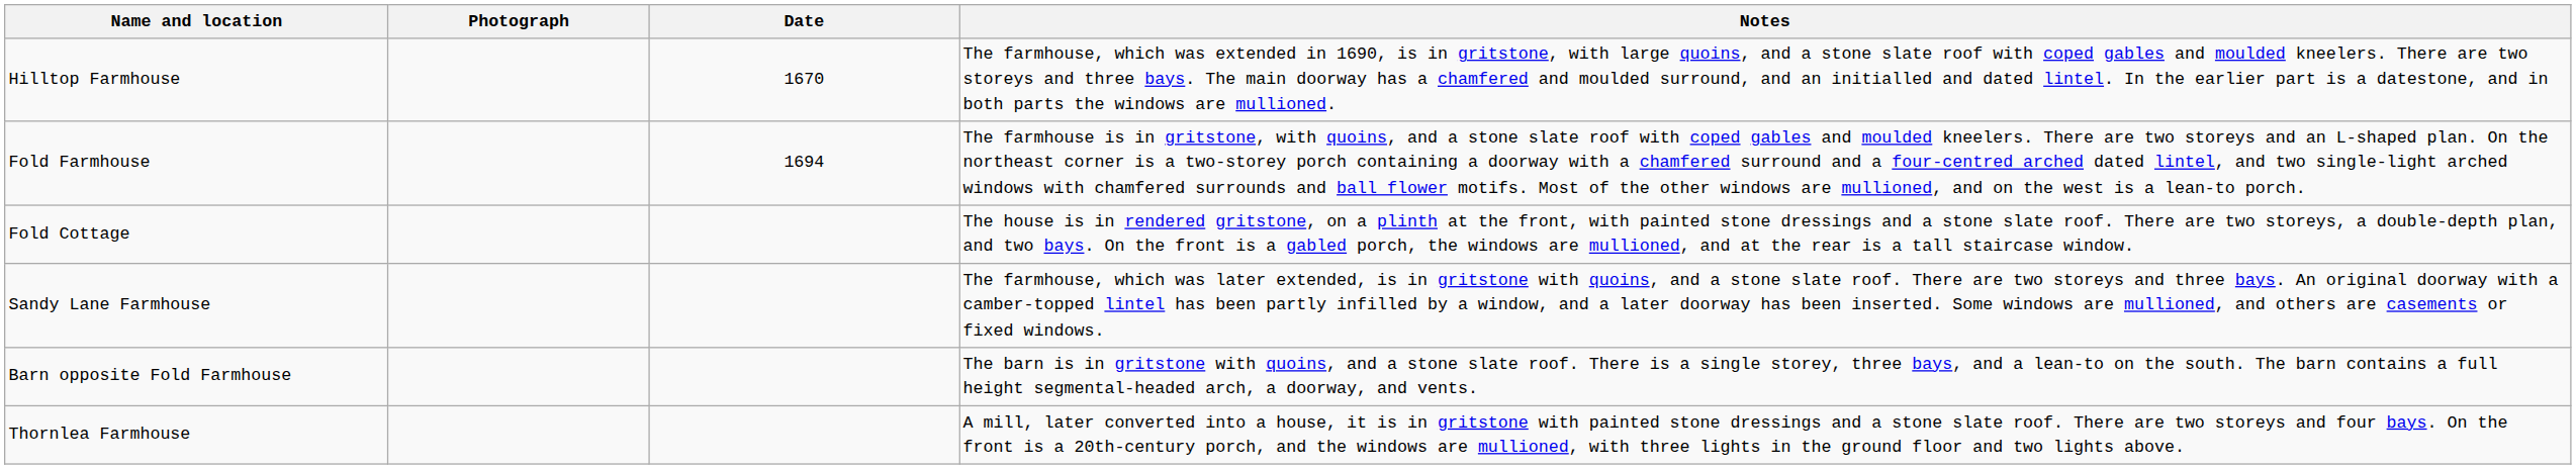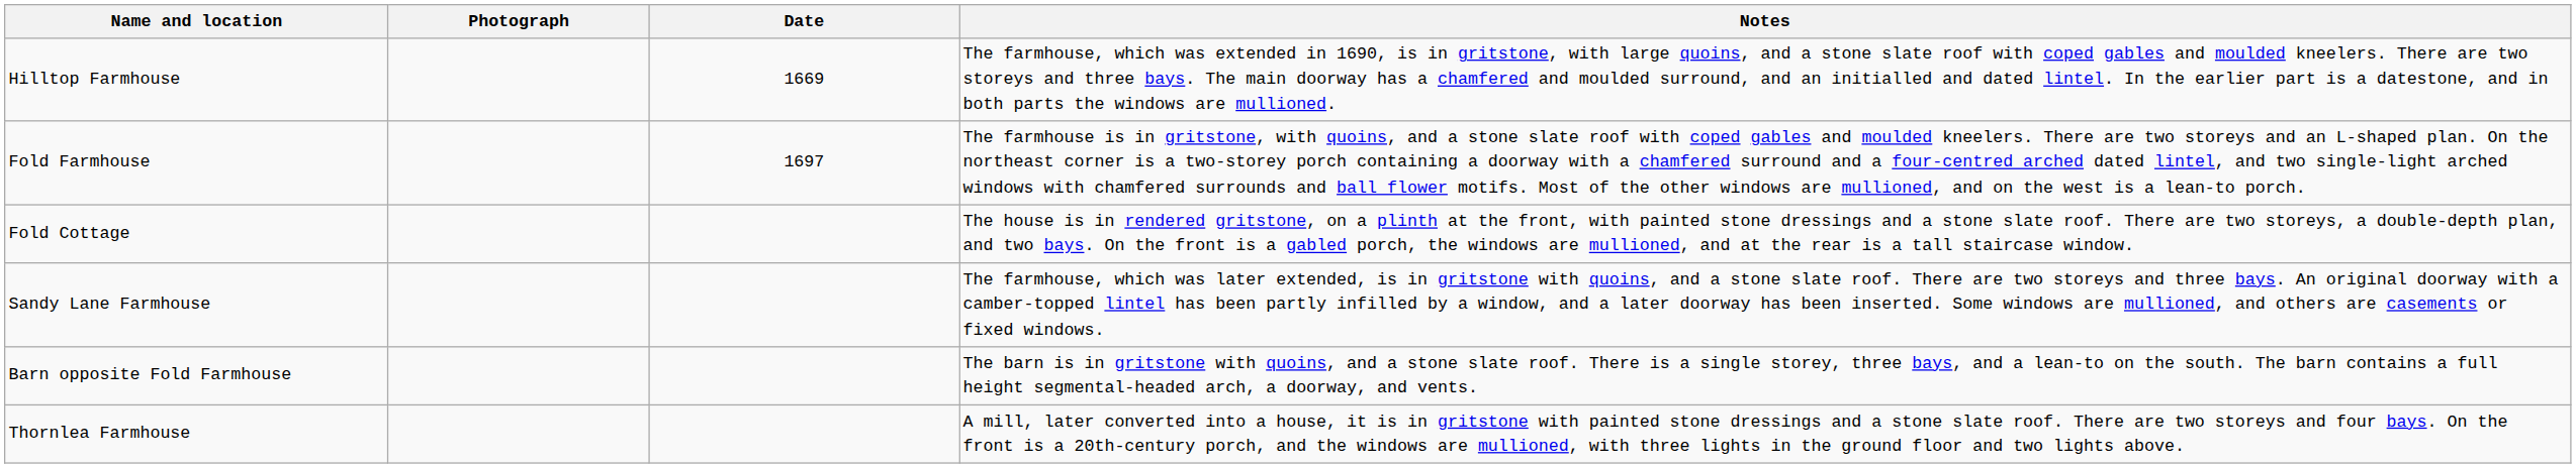Hilltop Farmhouse | Date: 1670 -> 1669
Fold Farmhouse | Date: 1694 -> 1697
